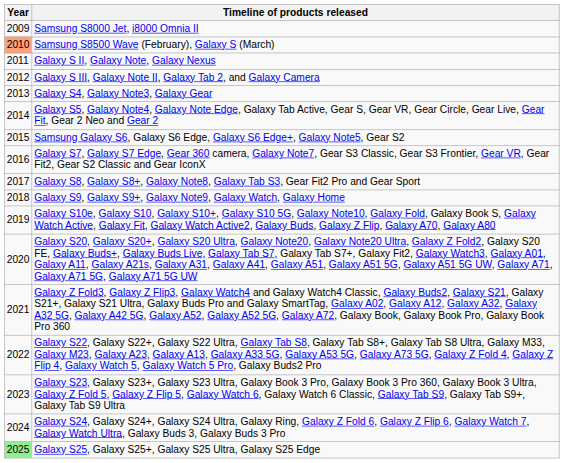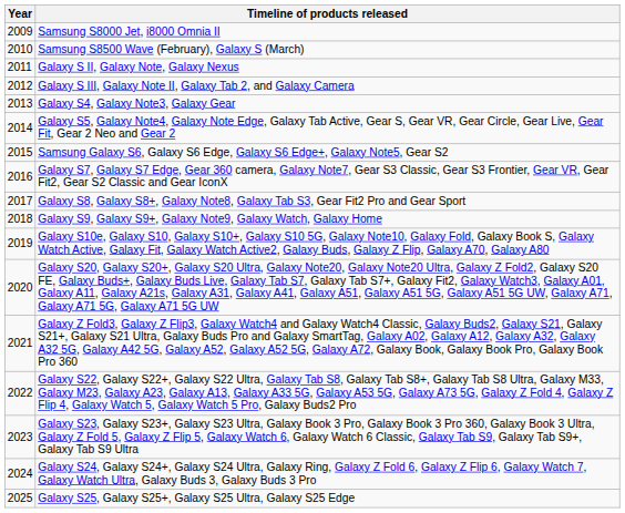Samsung S8500 Wave (February), Galaxy S (March) | Year: lightsalmon background -> no background
Galaxy S25, Galaxy S25+, Galaxy S25 Ultra, Galaxy S25 Edge | Year: lightgreen background -> no background
